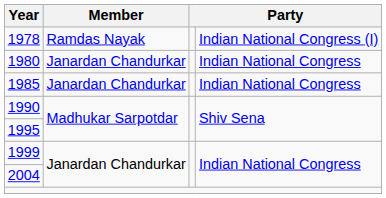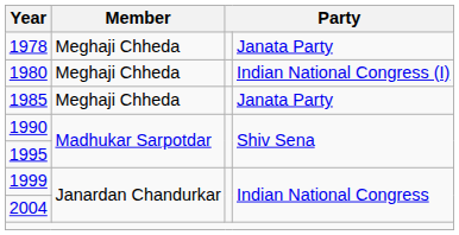1978 | Member: Ramdas Nayak -> Meghaji Chheda
1978 | column 4: Indian National Congress (I) -> Janata Party
1980 | Member: Janardan Chandurkar -> Meghaji Chheda
1980 | column 4: Indian National Congress -> Indian National Congress (I)
1985 | Member: Janardan Chandurkar -> Meghaji Chheda
1985 | column 4: Indian National Congress -> Janata Party
